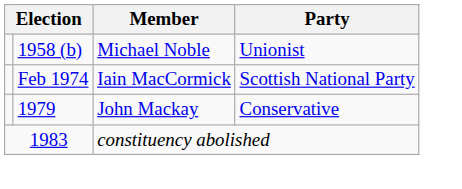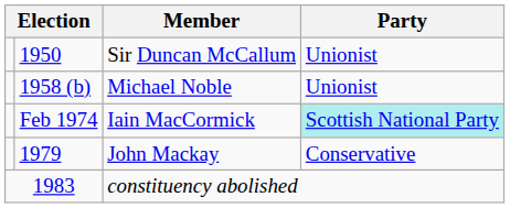+ row: 1950 | Sir Duncan McCallum | Unionist
Iain MacCormick | Party: no background -> paleturquoise background
